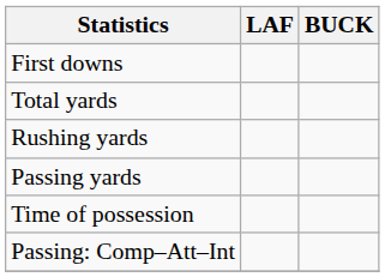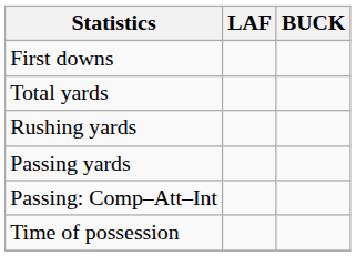rows swapped: Passing: Comp–Att–Int <-> Time of possession
